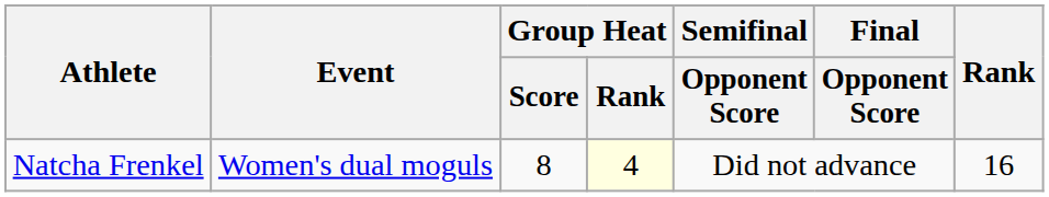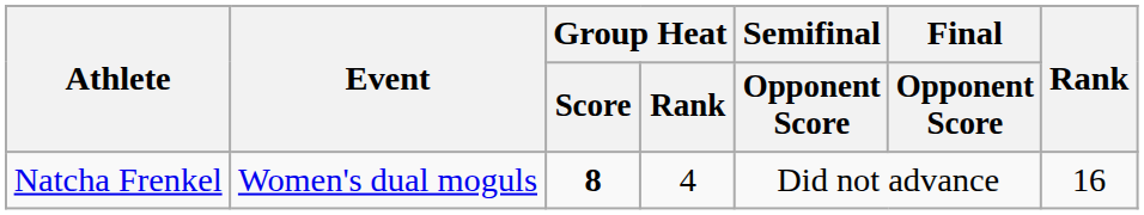Natcha Frenkel | Group Heat / Score: normal -> bold
Natcha Frenkel | Group Heat / Rank: lightyellow background -> no background
